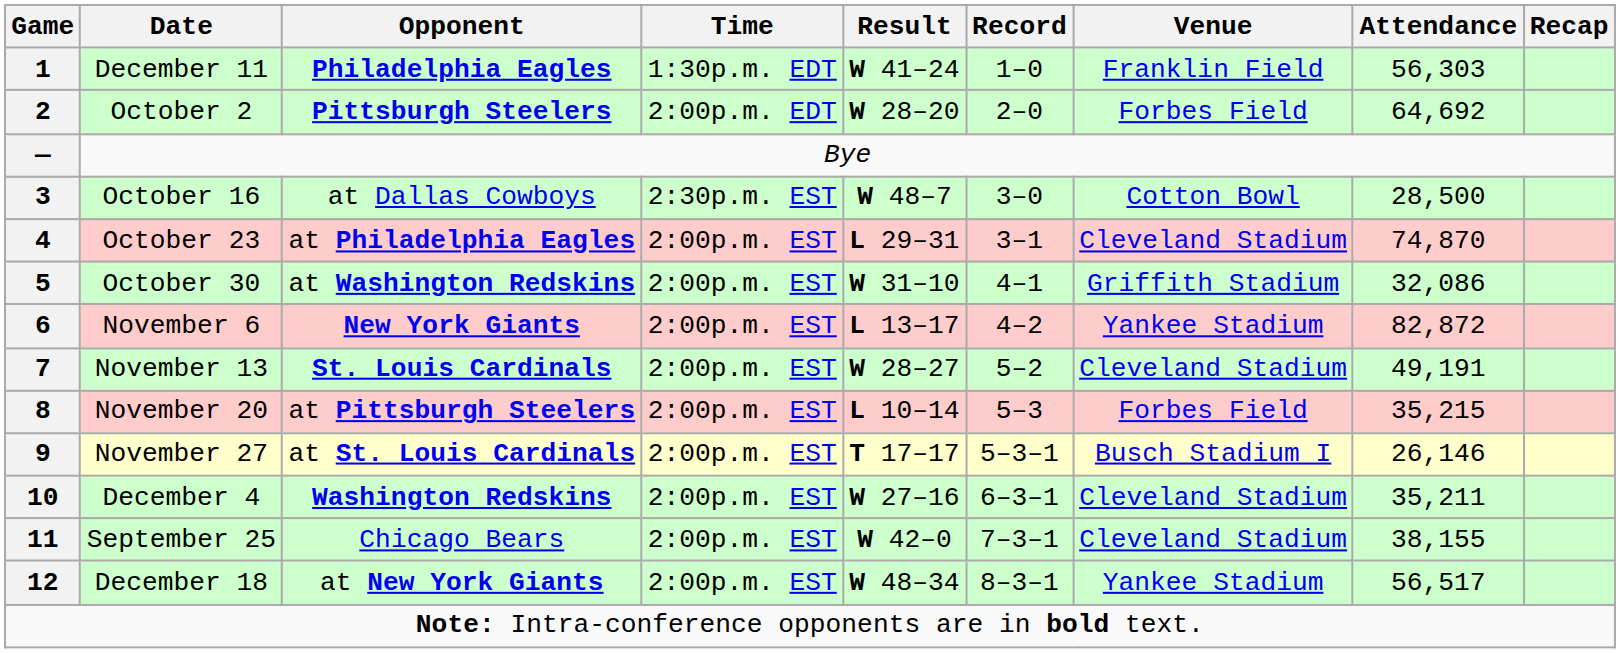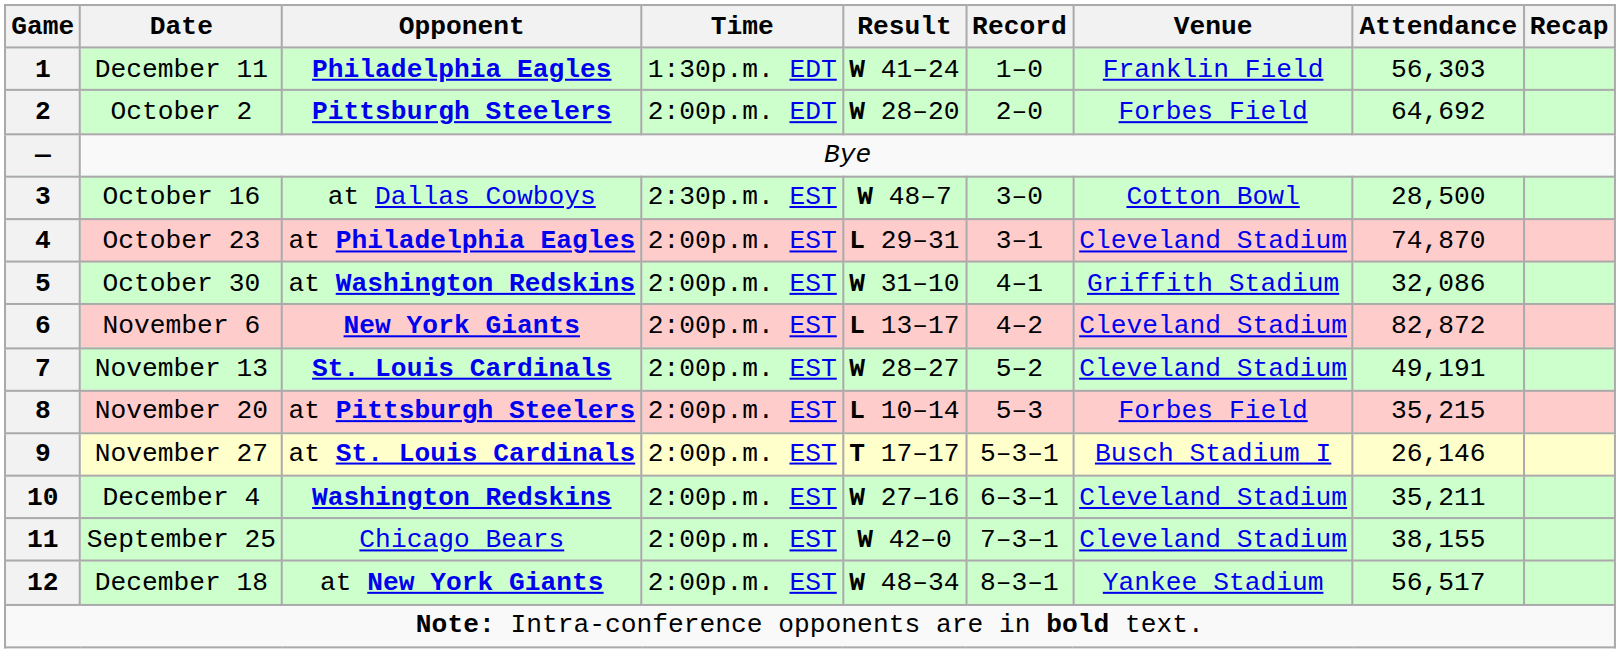6 | Venue: Yankee Stadium -> Cleveland Stadium
